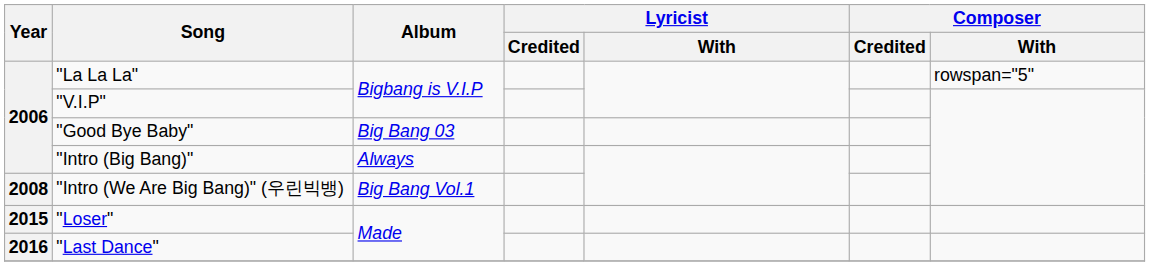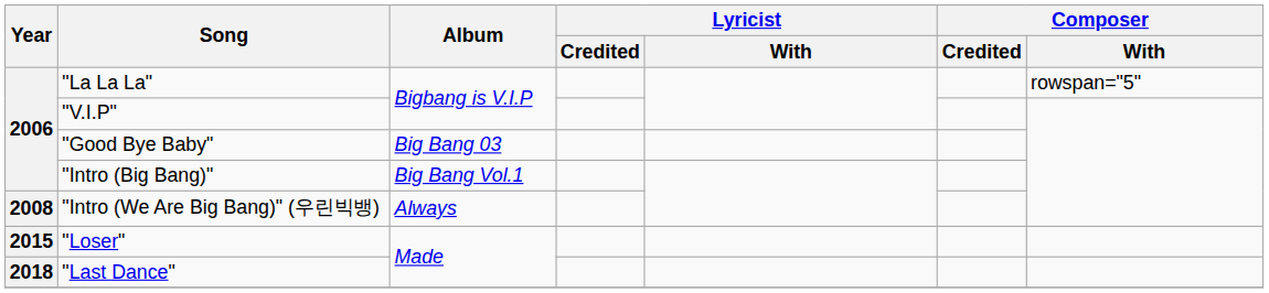"Intro (Big Bang)" | Album: Always -> Big Bang Vol.1
"Intro (We Are Big Bang)" (우린빅뱅) | Album: Big Bang Vol.1 -> Always
"Last Dance" | Year: 2016 -> 2018
